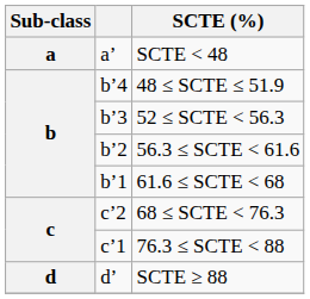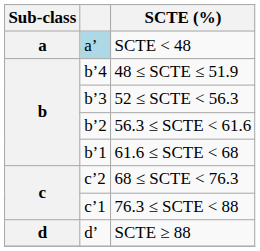SCTE < 48 | column 2: no background -> lightblue background
